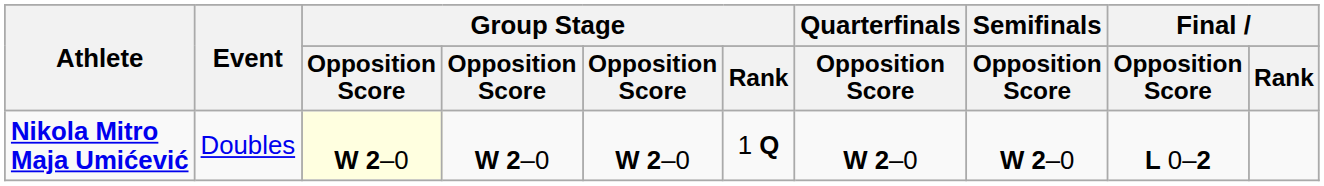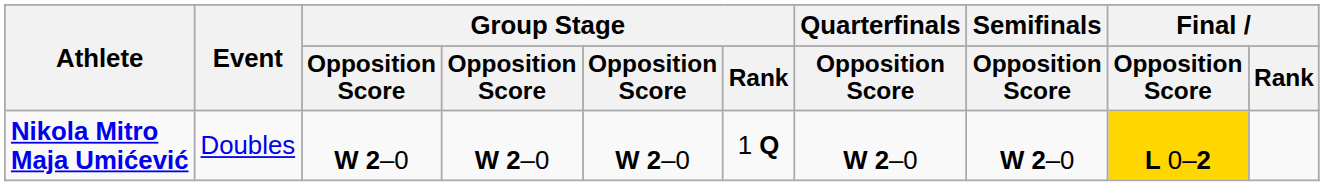Nikola Mitro Maja Umićević | column 3: lightyellow background -> no background
Nikola Mitro Maja Umićević | Final / Opposition Score: no background -> gold background
